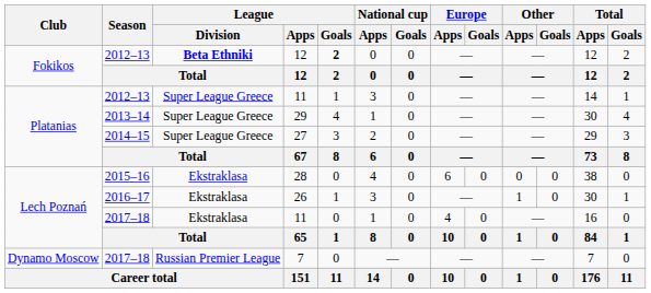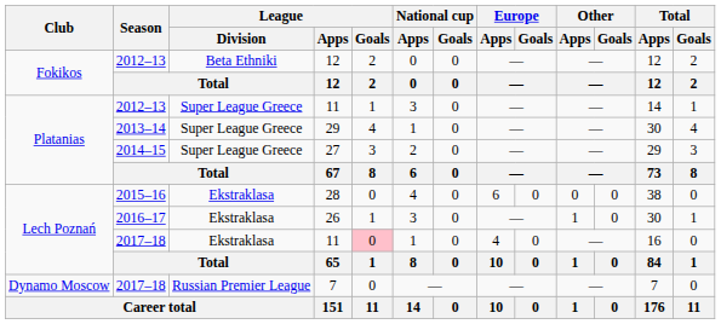2012–13 / 12 | League / Division: bold -> normal
2012–13 / 12 | League / Goals: bold -> normal
2017–18 / 11 | League / Goals: no background -> pink background
